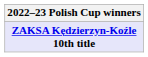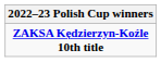row 2 | column 1: lavender background -> no background
